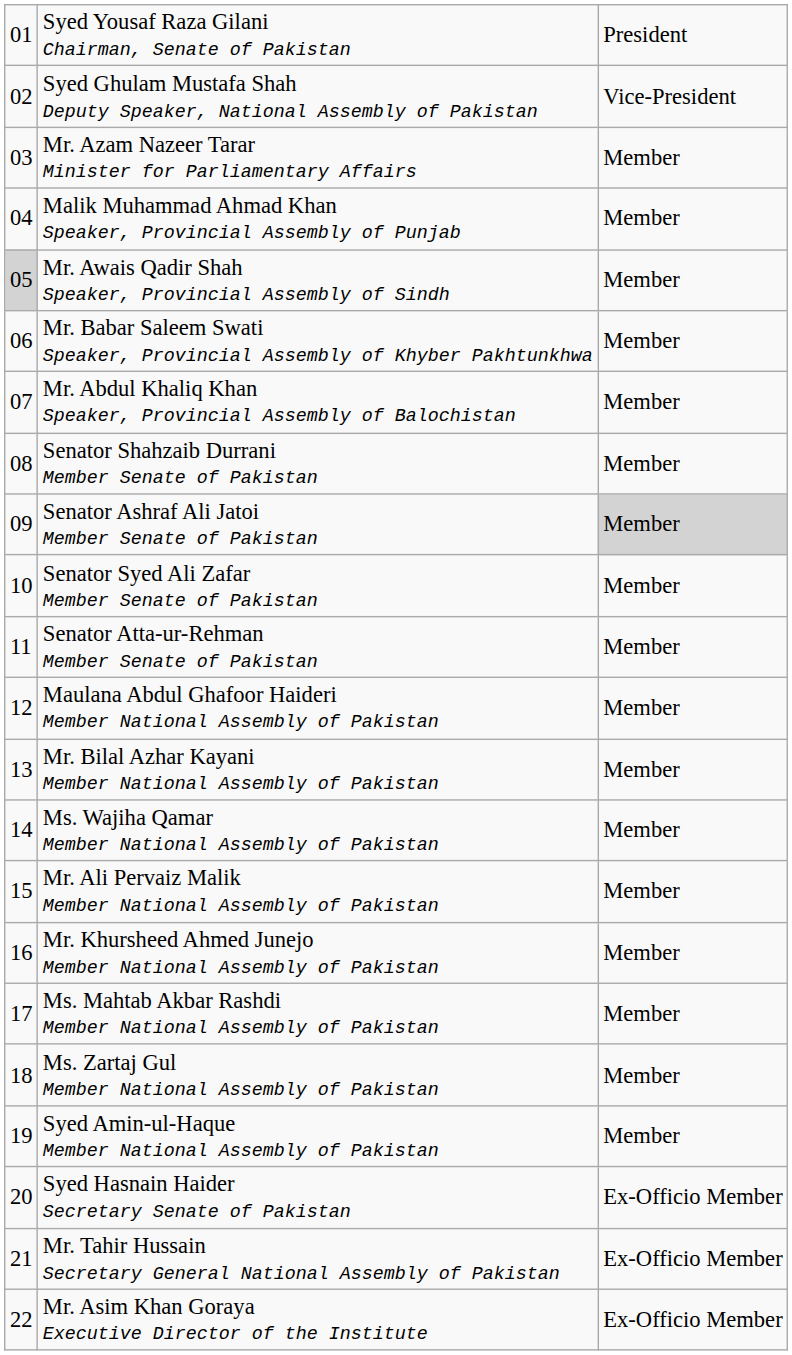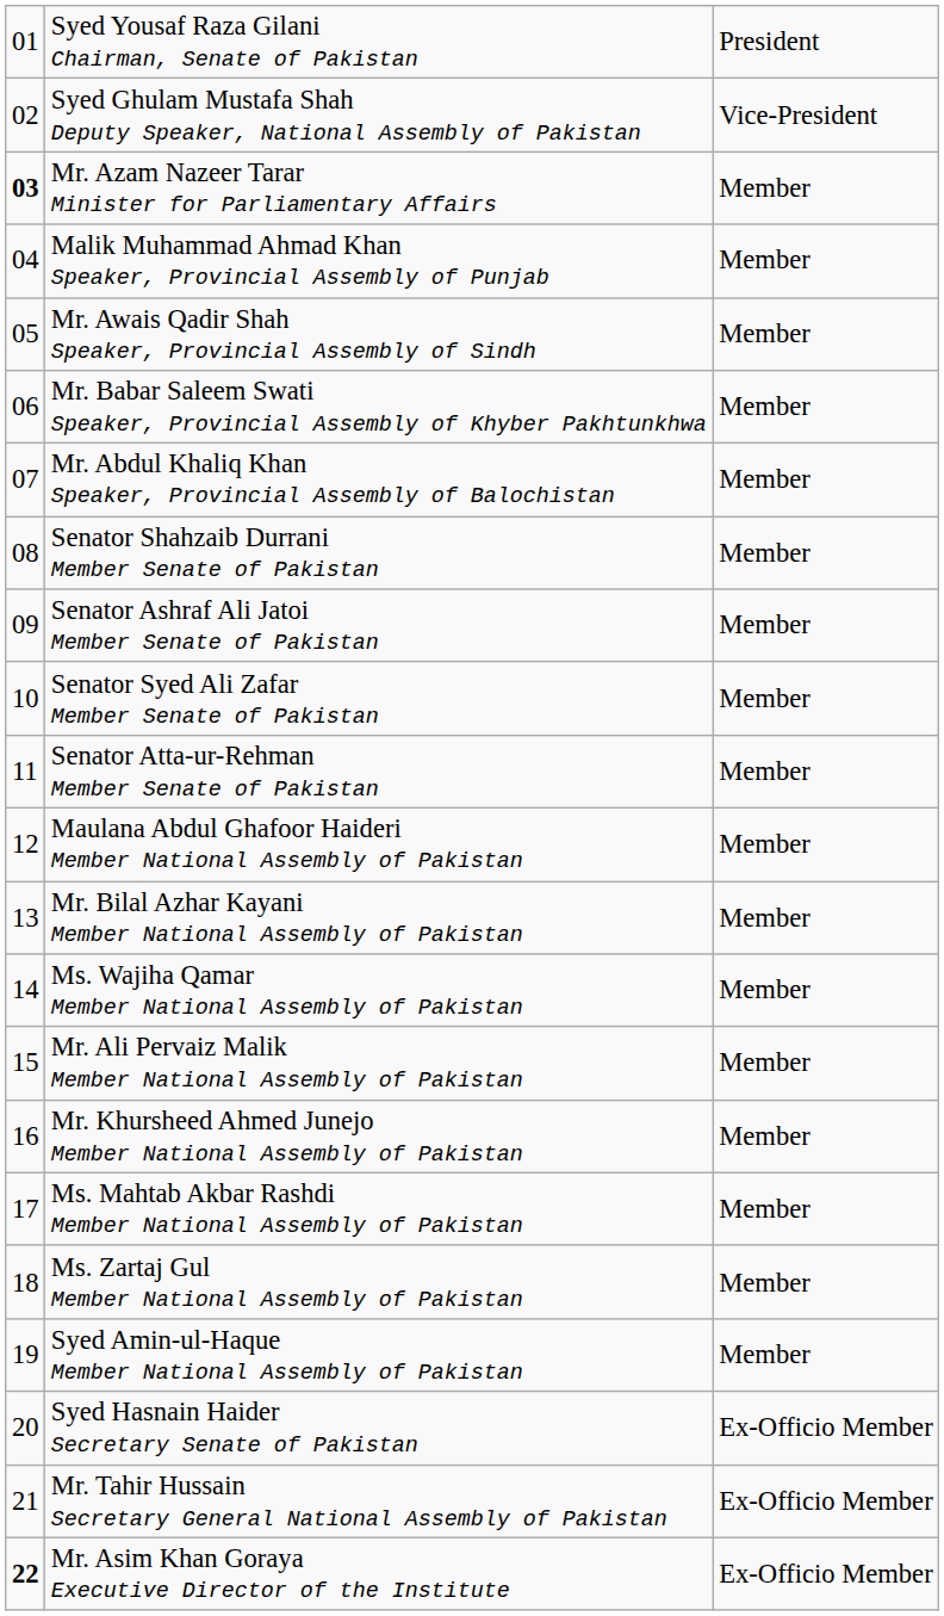Mr. Azam Nazeer Tarar Minister for Parliamentary Affairs | column 1: normal -> bold
Mr. Awais Qadir Shah Speaker, Provincial Assembly of Sindh | column 1: lightgrey background -> no background
Senator Ashraf Ali Jatoi Member Senate of Pakistan | column 3: lightgrey background -> no background
Mr. Asim Khan Goraya Executive Director of the Institute | column 1: normal -> bold
